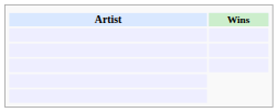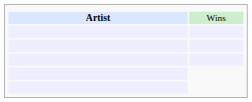row 1 | column 2: bold -> normal
